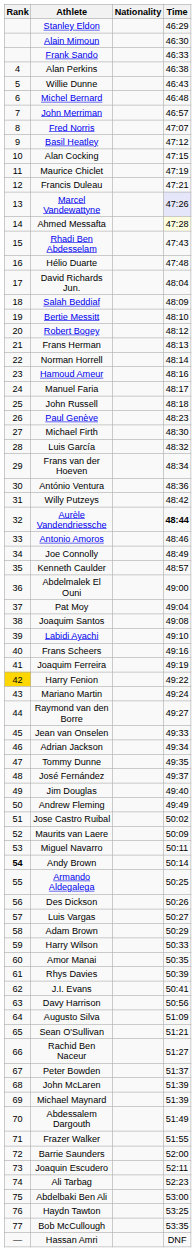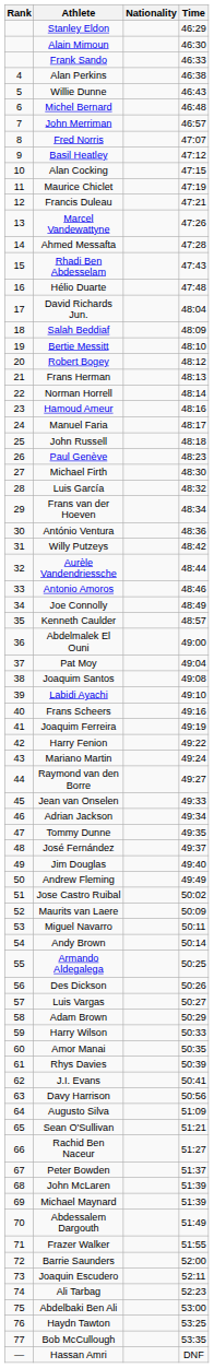Marcel Vandewattyne | Time: lavender background -> no background
Ahmed Messafta | Time: lightyellow background -> no background
Aurèle Vandendriessche | Time: bold -> normal
Harry Fenion | Rank: gold background -> no background
Andy Brown | Rank: bold -> normal
